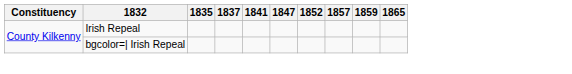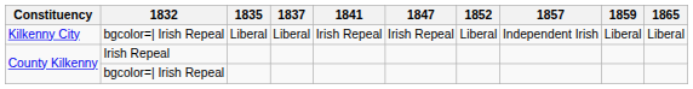+ row: Kilkenny City | bgcolor=| Irish Repeal | Liberal | Liberal | Irish Repeal | Irish Repeal | Liberal | Independent Irish | Liberal | Liberal
